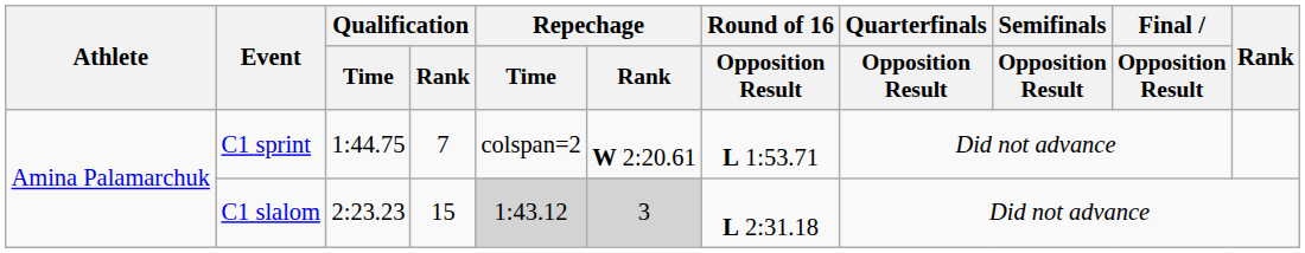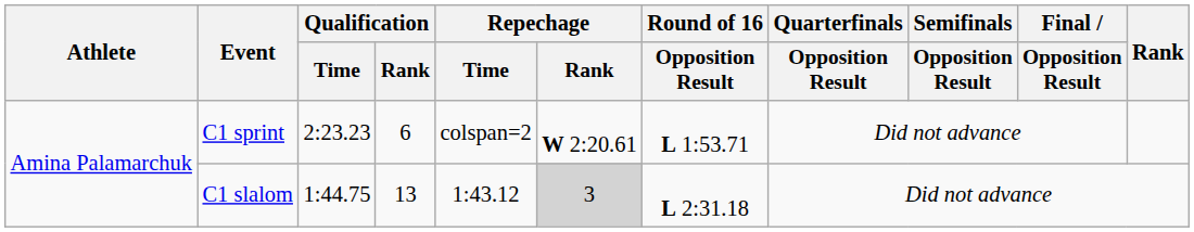C1 sprint | Qualification / Time: 1:44.75 -> 2:23.23
C1 sprint | Qualification / Rank: 7 -> 6
C1 slalom | Qualification / Time: 2:23.23 -> 1:44.75
C1 slalom | Qualification / Rank: 15 -> 13
C1 slalom | Repechage / Time: lightgrey background -> no background
